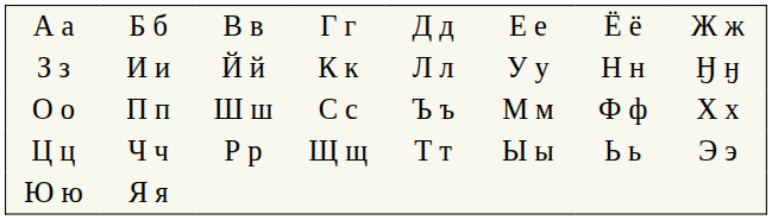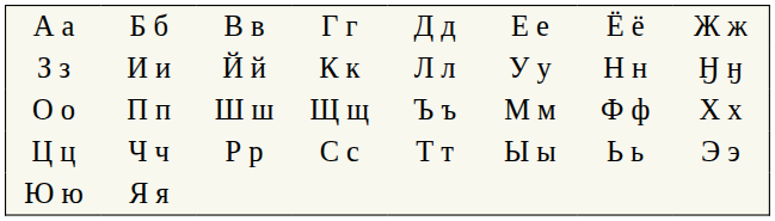О о | column 4: С с -> Щ щ
Ц ц | column 4: Щ щ -> С с
